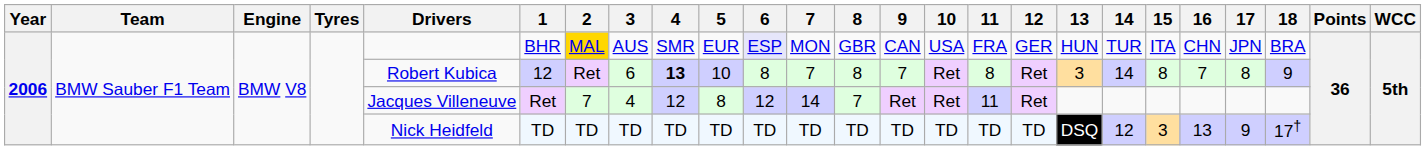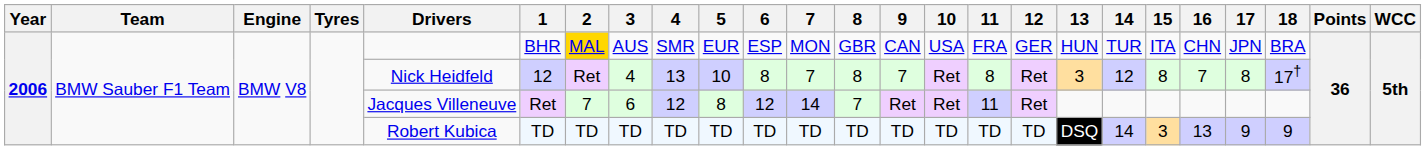row 2 | 6: lavender background -> no background
row 3 | Drivers: Robert Kubica -> Nick Heidfeld
row 3 | 3: 6 -> 4
row 3 | 4: bold -> normal
row 3 | 14: 14 -> 12
row 3 | 18: 9 -> 17†
row 4 | 3: 4 -> 6
row 5 | Drivers: Nick Heidfeld -> Robert Kubica
row 5 | 14: 12 -> 14
row 5 | 18: 17† -> 9
